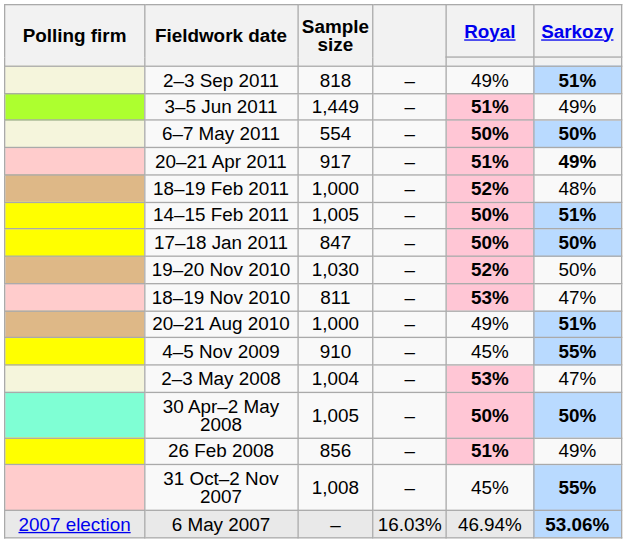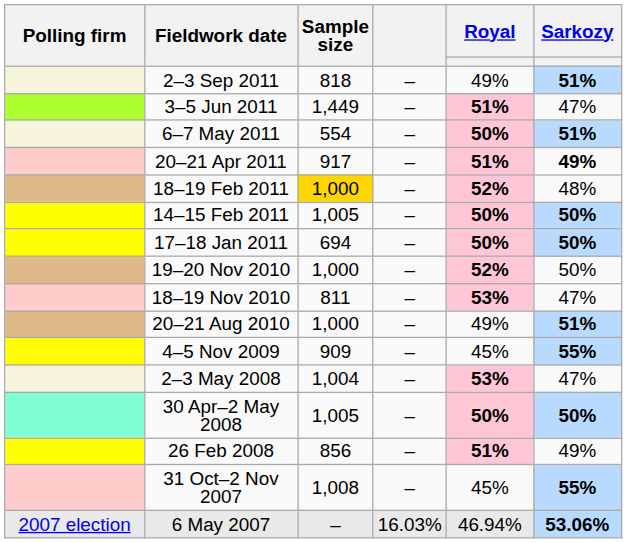3–5 Jun 2011 | Sarkozy: 49% -> 47%
6–7 May 2011 | Sarkozy: 50% -> 51%
18–19 Feb 2011 | Sample size: no background -> gold background
14–15 Feb 2011 | Sarkozy: 51% -> 50%
17–18 Jan 2011 | Sample size: 847 -> 694
19–20 Nov 2010 | Sample size: 1,030 -> 1,000
4–5 Nov 2009 | Sample size: 910 -> 909
